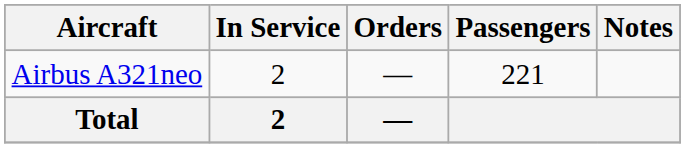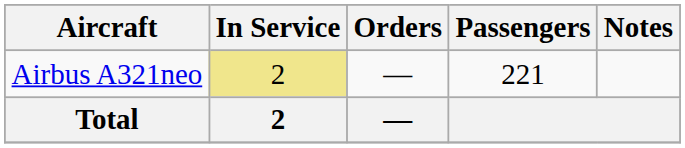Airbus A321neo | In Service: no background -> khaki background
